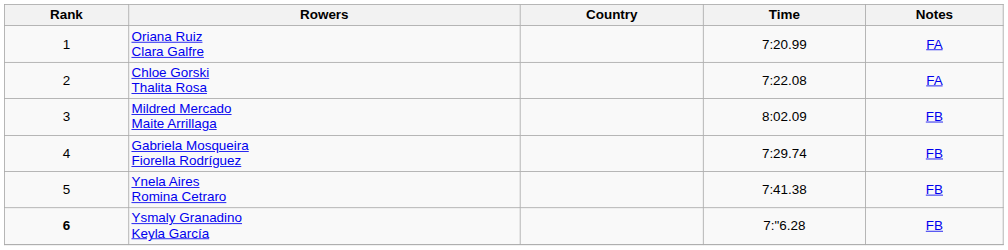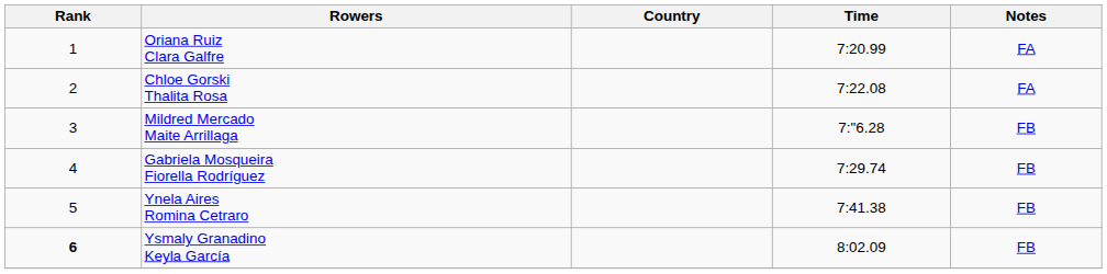Mildred Mercado Maite Arrillaga | Time: 8:02.09 -> 7:"6.28
Ysmaly Granadino Keyla García | Time: 7:"6.28 -> 8:02.09
